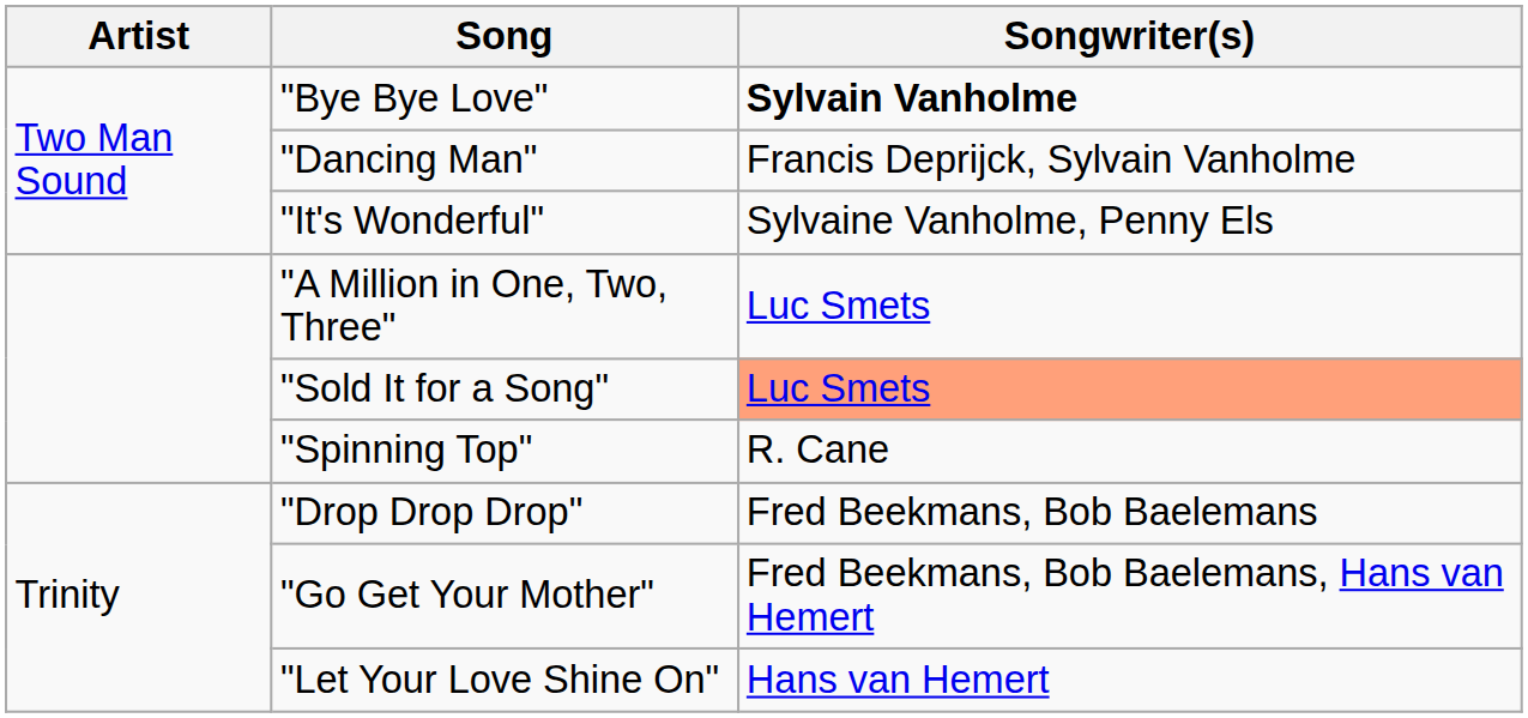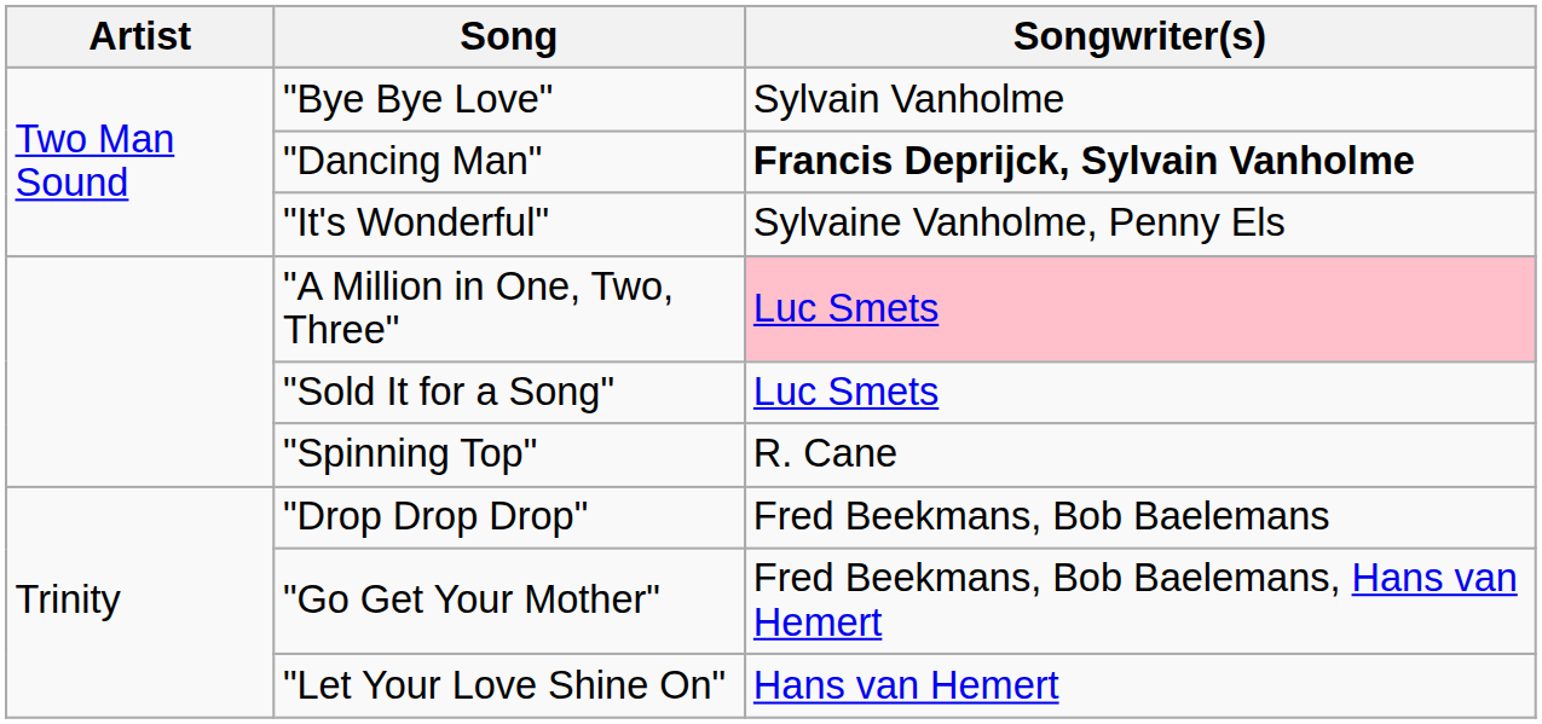"Bye Bye Love" | Songwriter(s): bold -> normal
"Dancing Man" | Songwriter(s): normal -> bold
"A Million in One, Two, Three" | Songwriter(s): no background -> pink background
"Sold It for a Song" | Songwriter(s): lightsalmon background -> no background
